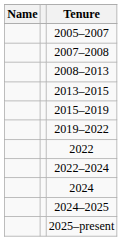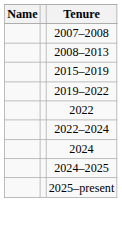- row: 2005–2007
- row: 2013–2015
